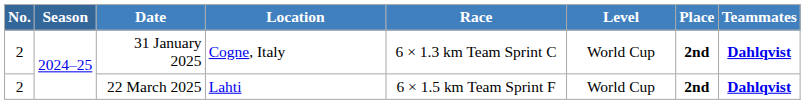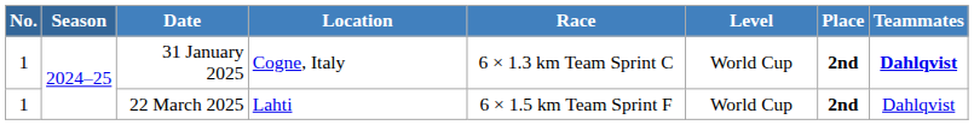31 January 2025 | No.: 2 -> 1
22 March 2025 | No.: 2 -> 1
22 March 2025 | Teammates: bold -> normal
